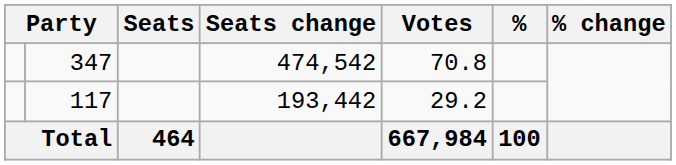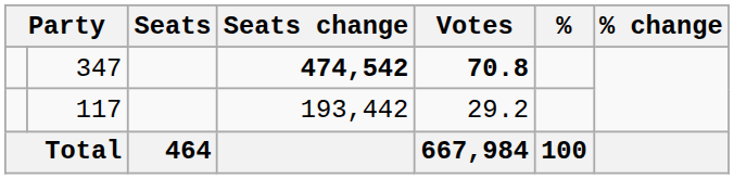347 | Seats change: normal -> bold
347 | Votes: normal -> bold
